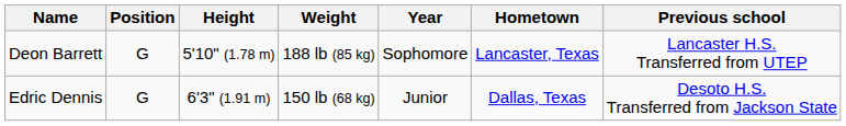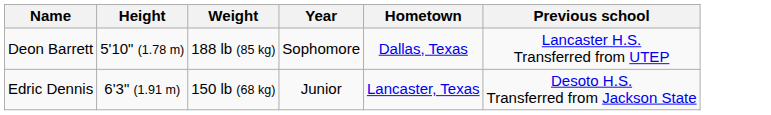- column: Position | G | G
Deon Barrett | Hometown: Lancaster, Texas -> Dallas, Texas
Edric Dennis | Hometown: Dallas, Texas -> Lancaster, Texas
